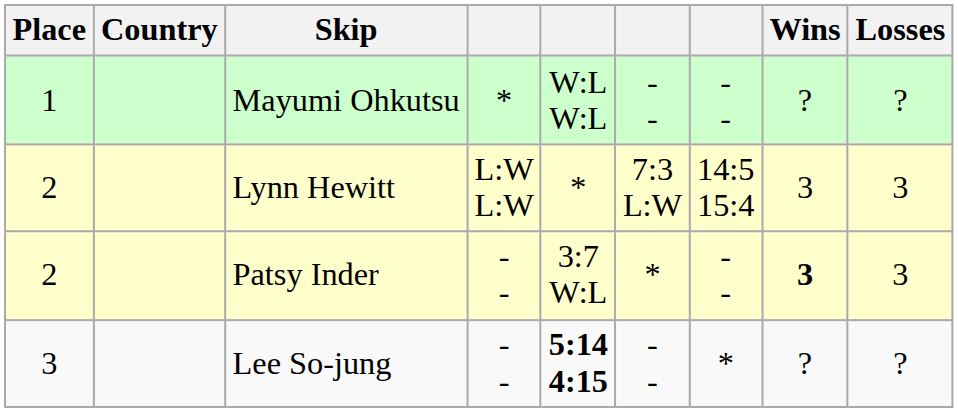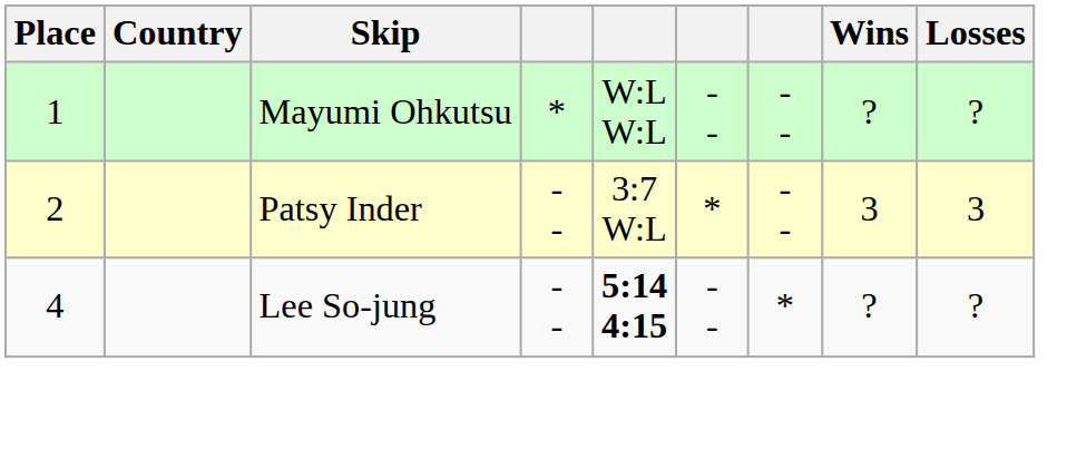- row: 2 | Lynn Hewitt | L:W L:W | * | 7:3 L:W | 14:5 15:4 | 3 | 3
Patsy Inder | Wins: bold -> normal
Lee So-jung | Place: 3 -> 4
